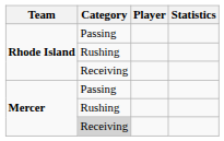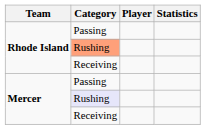Rhode Island / Rushing | Category: no background -> lightsalmon background
Mercer / Rushing | Category: no background -> lavender background
Mercer / Receiving | Category: lightgrey background -> no background
